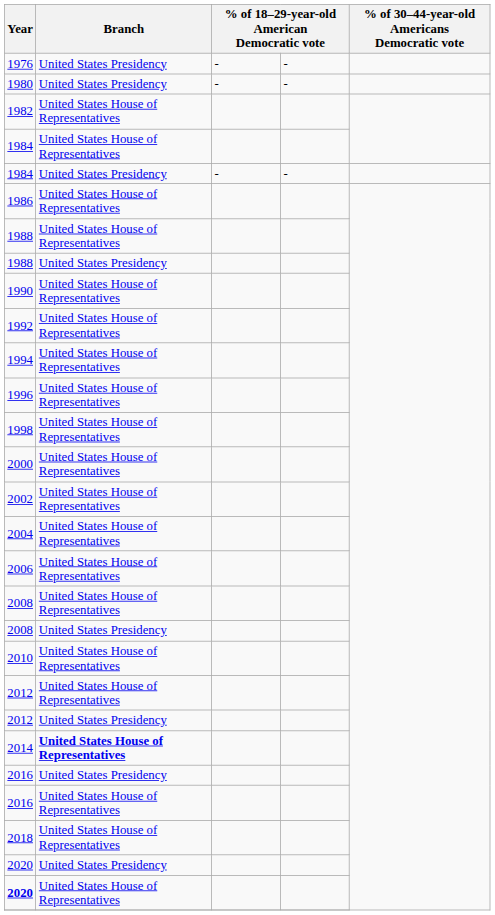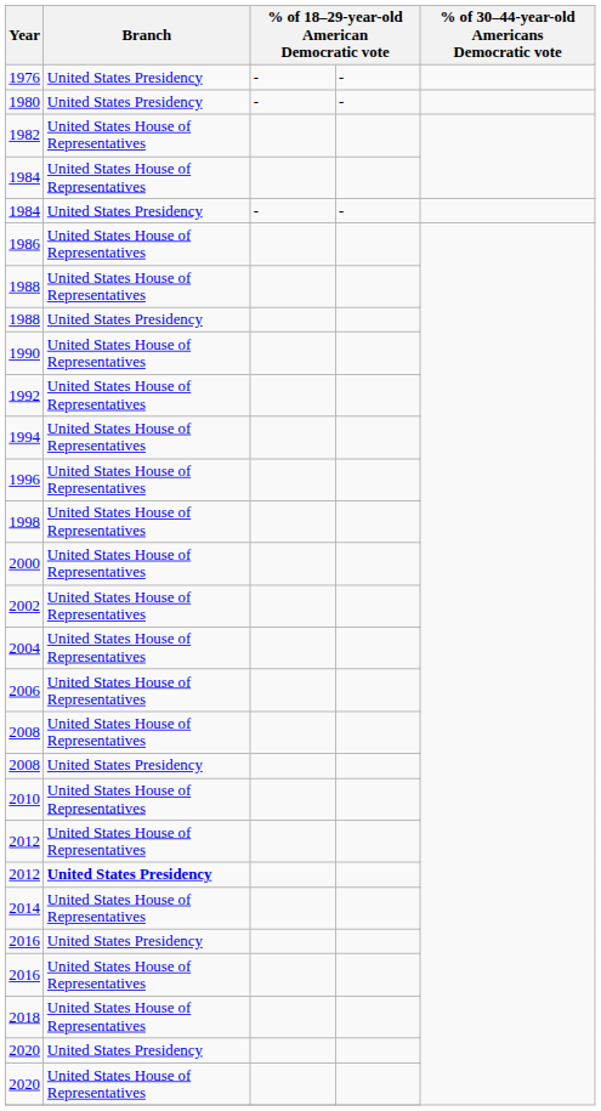2012 / United States Presidency | Branch: normal -> bold
2014 | Branch: bold -> normal
2020 / United States House of Representatives | Year: bold -> normal
